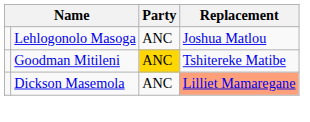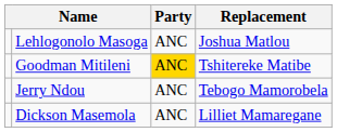+ row: Jerry Ndou | ANC | Tebogo Mamorobela
Dickson Masemola | Replacement: lightsalmon background -> no background
